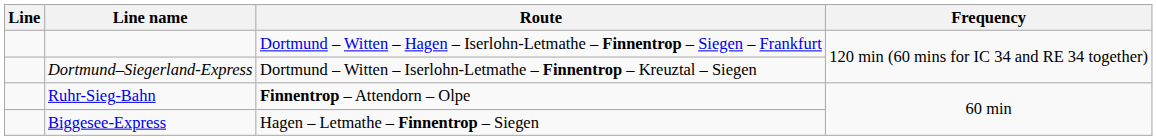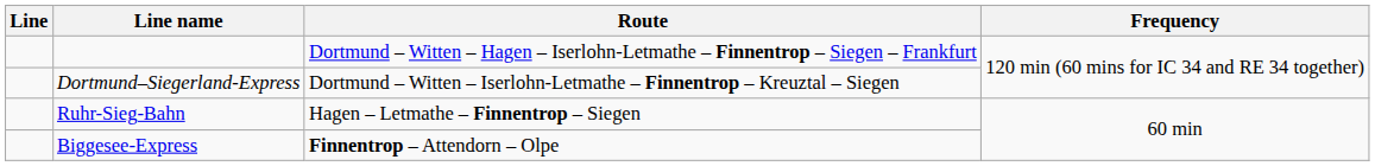Ruhr-Sieg-Bahn | Route: Finnentrop – Attendorn – Olpe -> Hagen – Letmathe – Finnentrop – Siegen
Biggesee-Express | Route: Hagen – Letmathe – Finnentrop – Siegen -> Finnentrop – Attendorn – Olpe
